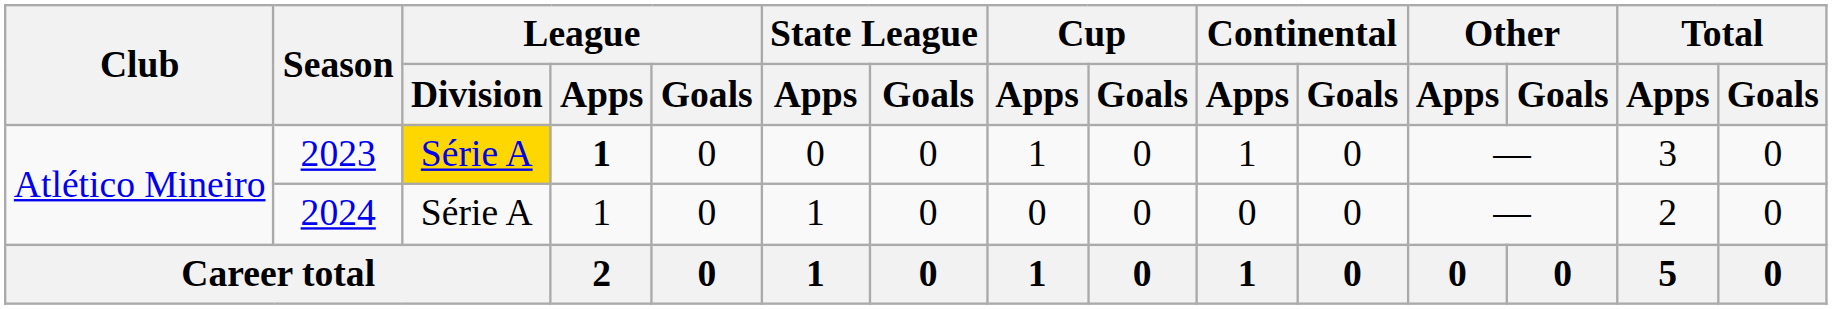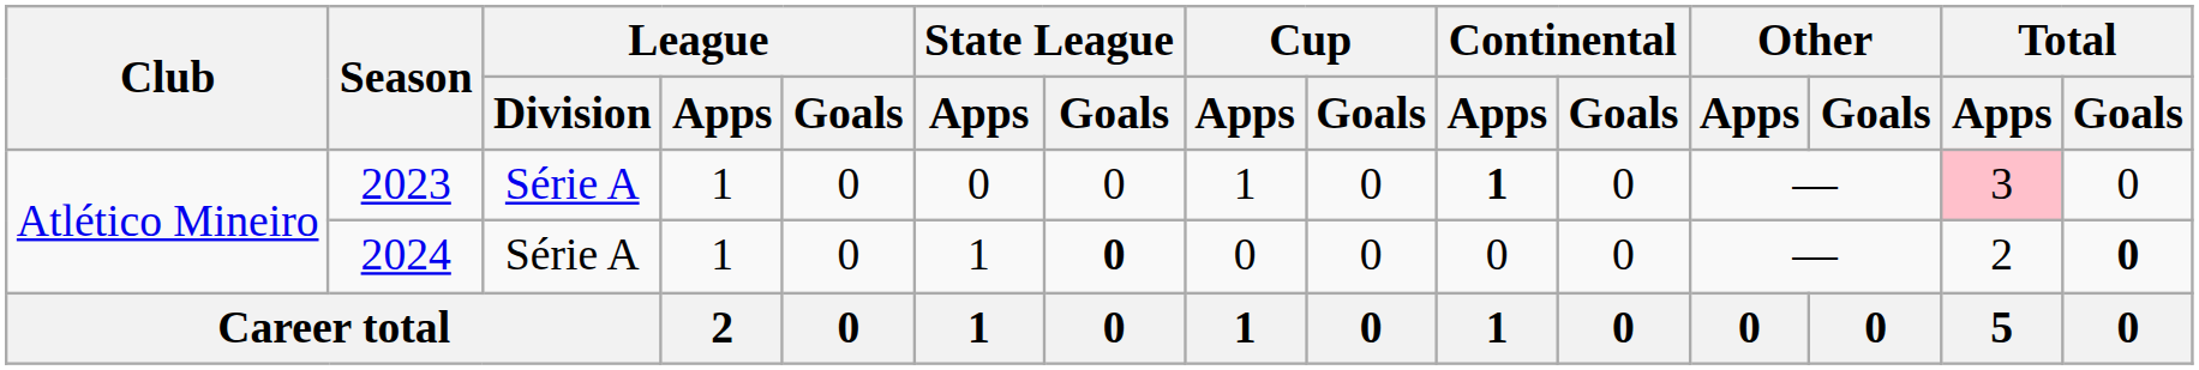2023 | League / Division: gold background -> no background
2023 | League / Apps: bold -> normal
2023 | Continental / Apps: normal -> bold
2023 | Total / Apps: no background -> pink background
2024 | State League / Goals: normal -> bold
2024 | Total / Goals: normal -> bold
